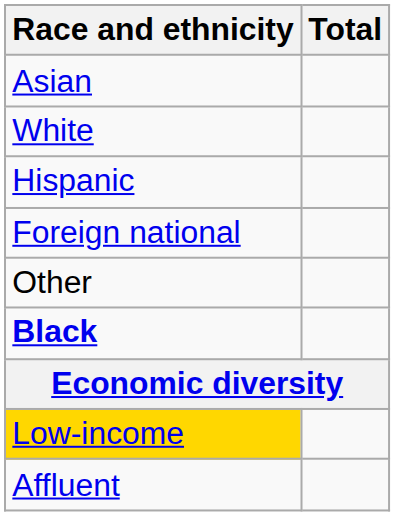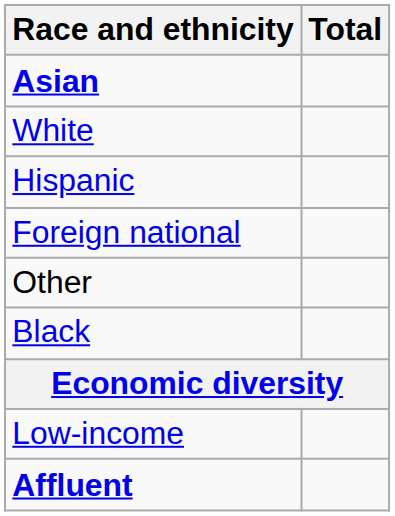Asian | Race and ethnicity: normal -> bold
Black | Race and ethnicity: bold -> normal
Low-income | Race and ethnicity: gold background -> no background
Affluent | Race and ethnicity: normal -> bold
